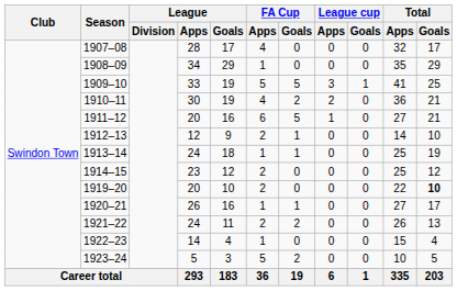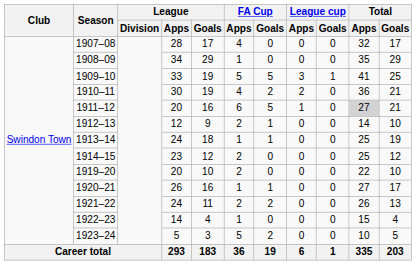1911–12 | Total / Apps: no background -> lightgrey background
1919–20 | Total / Goals: bold -> normal
